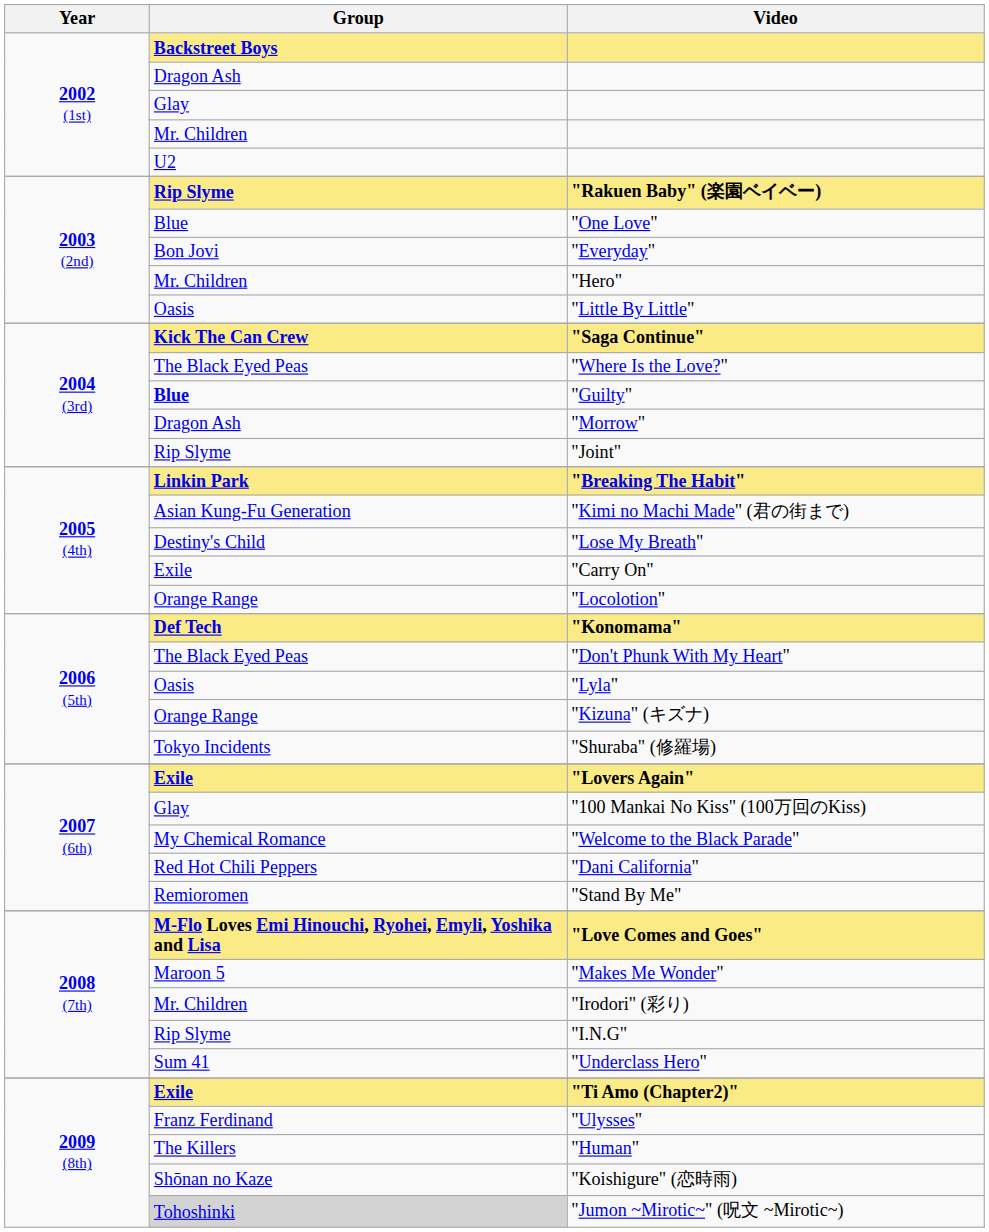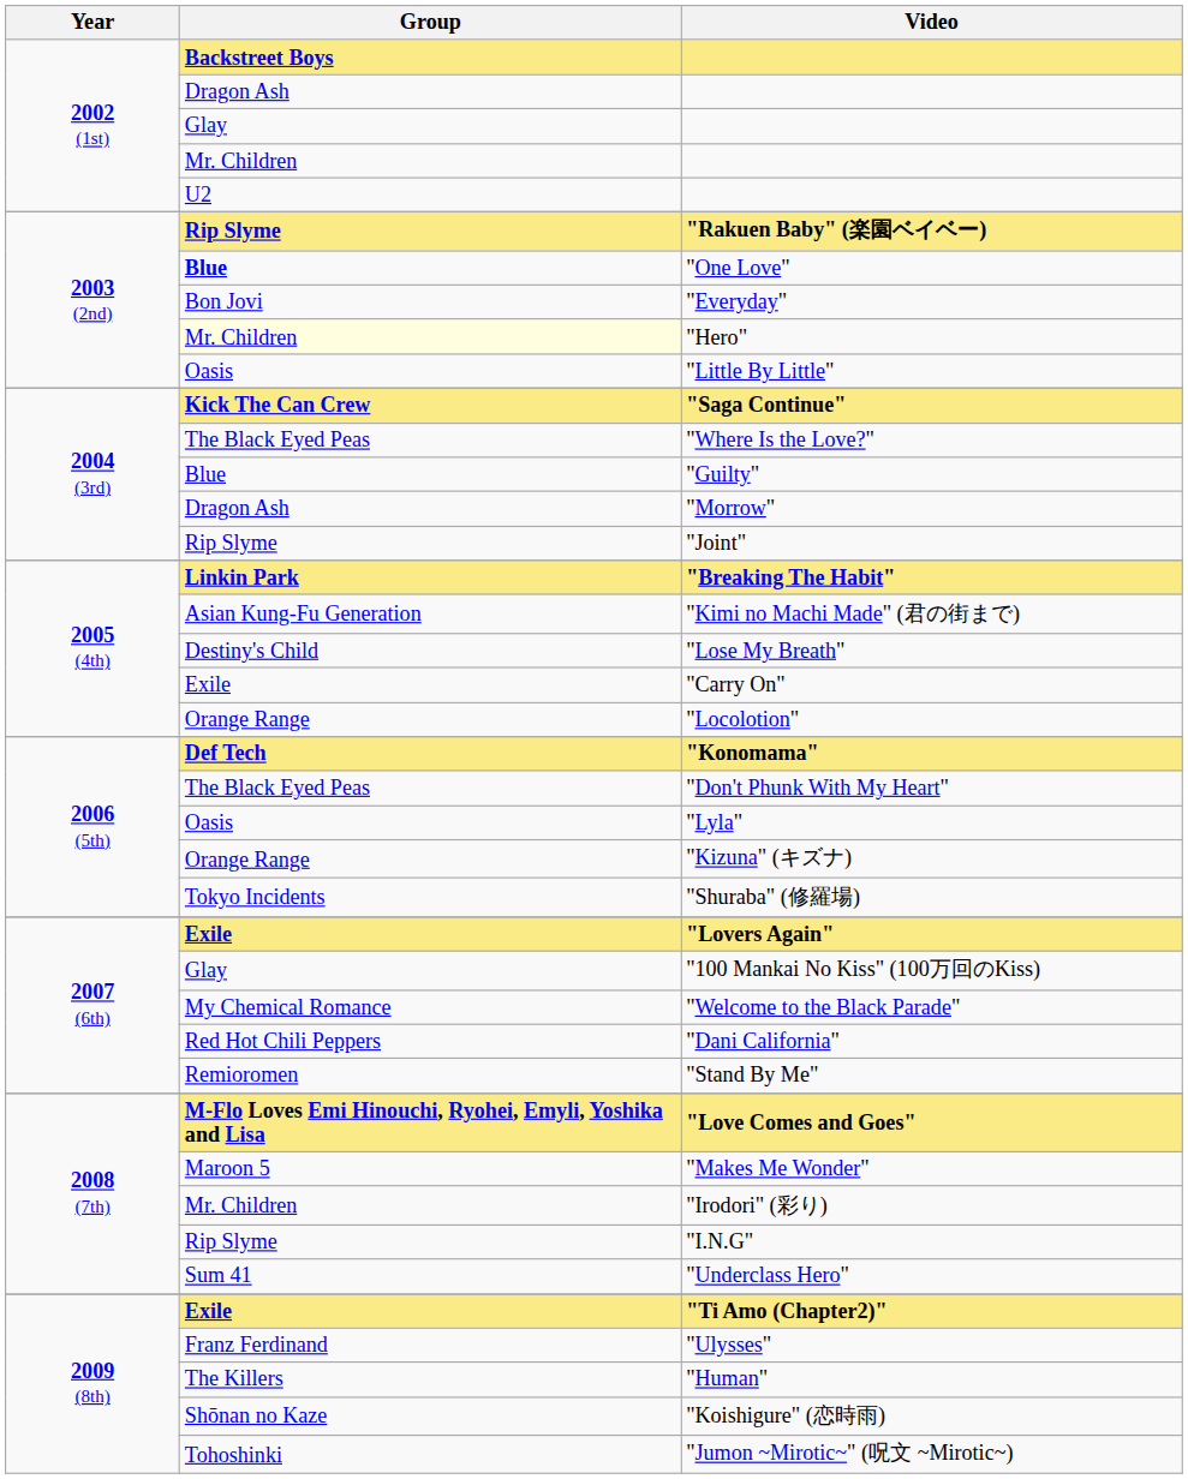"One Love" | Group: normal -> bold
"Hero" | Group: no background -> lightyellow background
"Guilty" | Group: bold -> normal
"Jumon ~Mirotic~" (呪文 ~Mirotic~) | Group: lightgrey background -> no background
